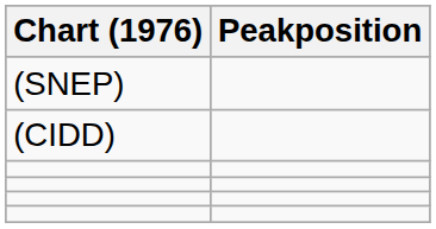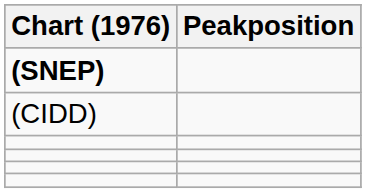row 2 | Chart (1976): normal -> bold
